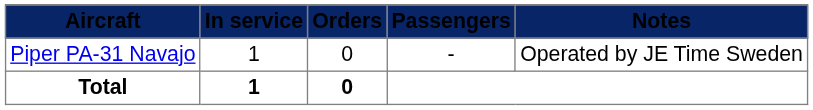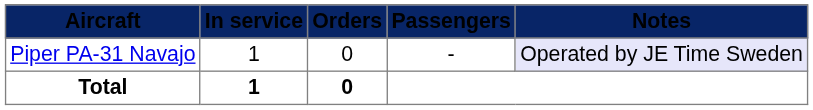Piper PA-31 Navajo | Notes: no background -> lavender background
